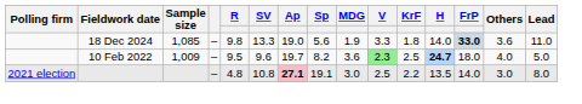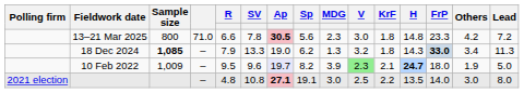+ row: 13–21 Mar 2025 | 800 | 71.0 | 6.6 | 7.8 | 30.5 | 5.6 | 2.3 | 3.0 | 1.8 | 14.8 | 23.3 | 4.2 | 7.2
18 Dec 2024 | Sample size: normal -> bold
18 Dec 2024 | R: 9.8 -> 7.9
18 Dec 2024 | Sp: 5.6 -> 6.2
18 Dec 2024 | MDG: 1.9 -> 1.3
18 Dec 2024 | V: 3.3 -> 3.2
18 Dec 2024 | H: 14.0 -> 14.3
18 Dec 2024 | Others: 3.6 -> 3.4
18 Dec 2024 | Lead: 11.0 -> 11.3
10 Feb 2022 | Ap: no background -> lavender background
10 Feb 2022 | MDG: 3.6 -> 3.9
10 Feb 2022 | KrF: 2.5 -> 2.1
10 Feb 2022 | Others: 4.0 -> 1.9
